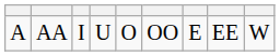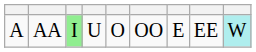AA | column 3: no background -> lightgreen background
AA | column 9: no background -> paleturquoise background
